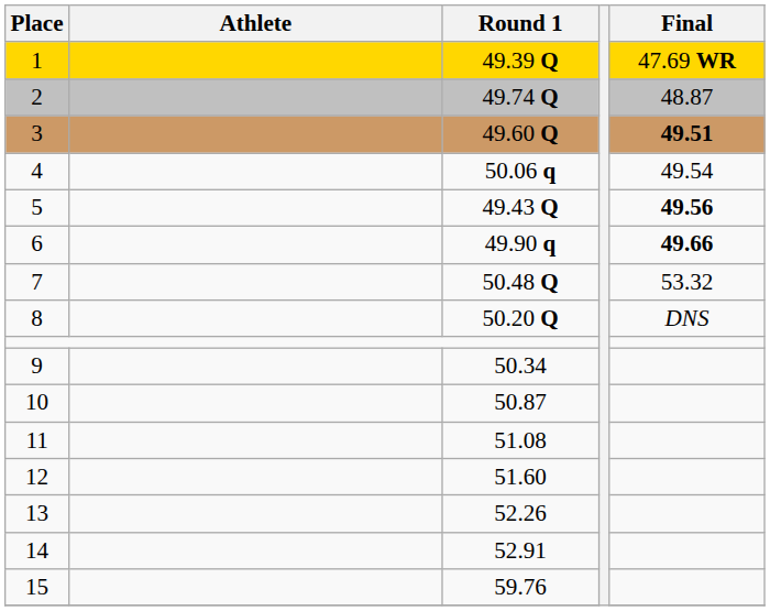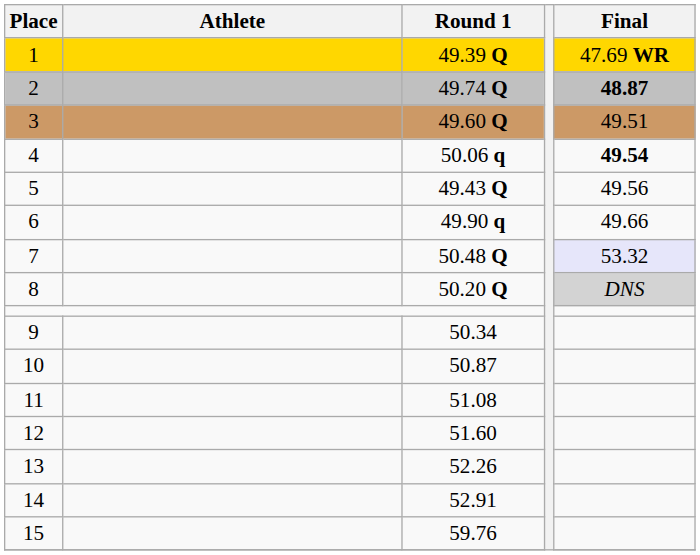2 | Final: normal -> bold
3 | Final: bold -> normal
4 | Final: normal -> bold
5 | Final: bold -> normal
6 | Final: bold -> normal
7 | Final: no background -> lavender background
8 | Final: no background -> lightgrey background
